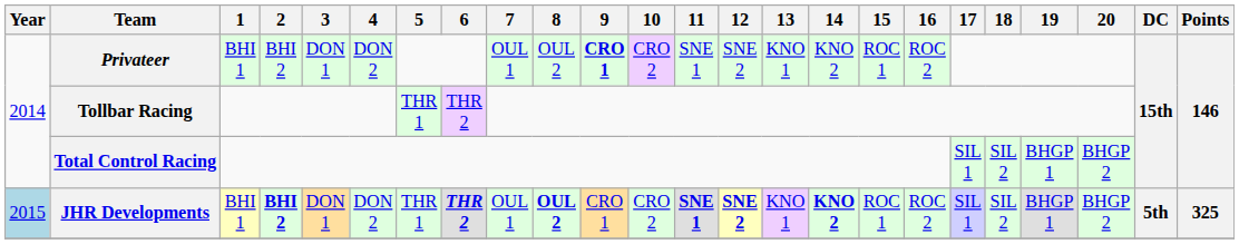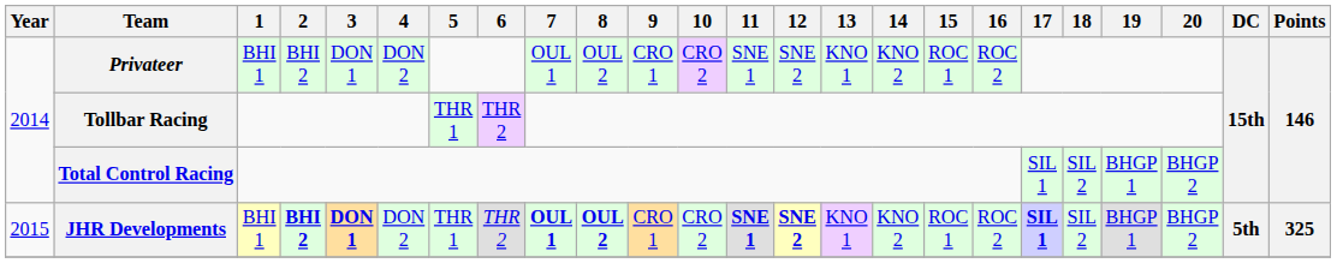Privateer | 9: bold -> normal
JHR Developments | Year: lightblue background -> no background
JHR Developments | 3: normal -> bold
JHR Developments | 6: bold -> normal
JHR Developments | 7: normal -> bold
JHR Developments | 14: bold -> normal
JHR Developments | 17: normal -> bold
